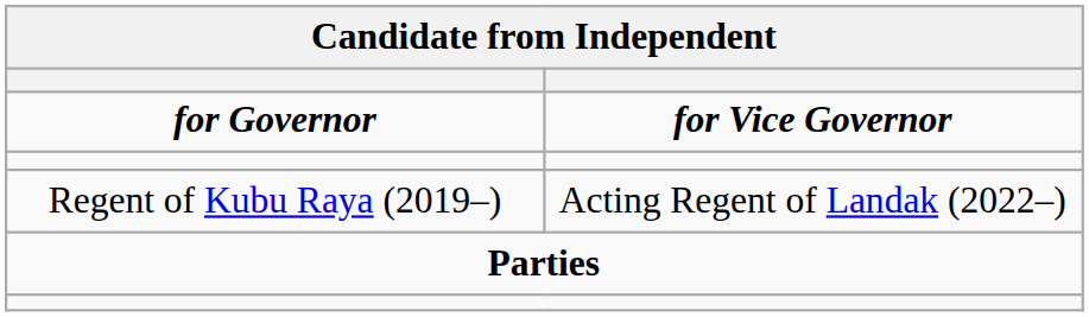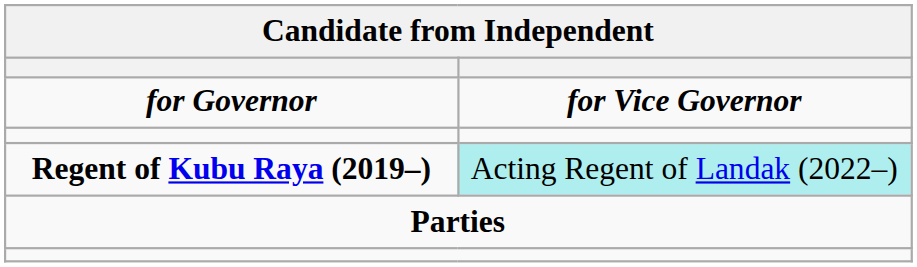row 5 | column 1: normal -> bold
row 5 | column 2: no background -> paleturquoise background
